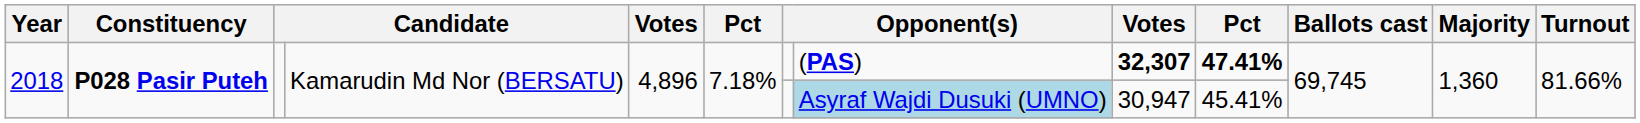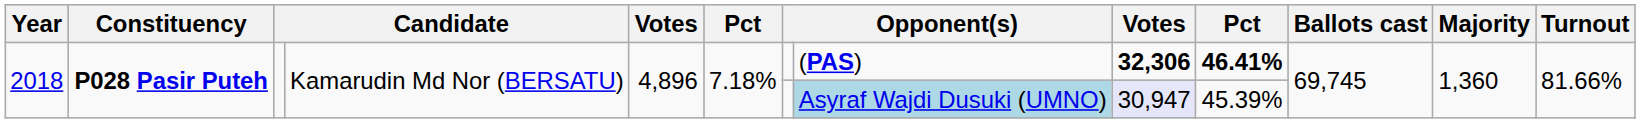row 2 | column 9: 32,307 -> 32,306
row 2 | column 10: 47.41% -> 46.41%
row 3 | column 9: no background -> lavender background
row 3 | column 10: 45.41% -> 45.39%
